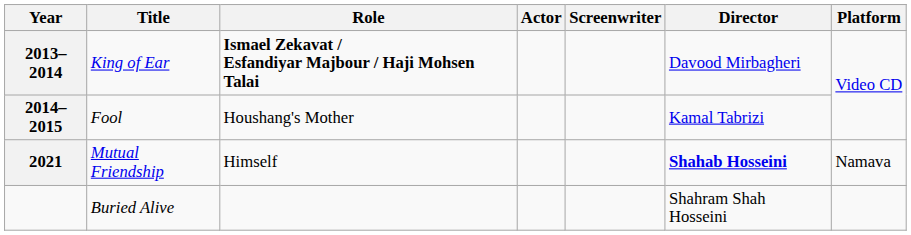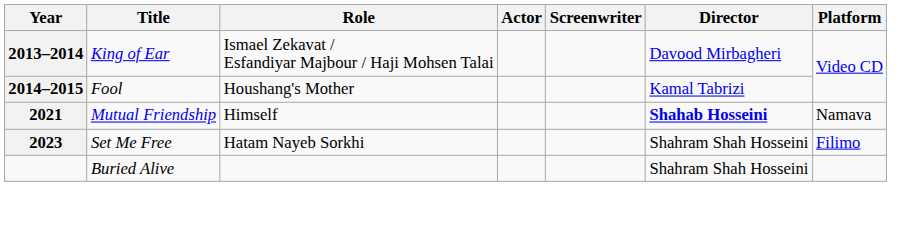King of Ear | Role: bold -> normal
+ row: 2023 | Set Me Free | Hatam Nayeb Sorkhi | Shahram Shah Hosseini | Filimo
